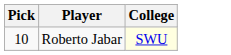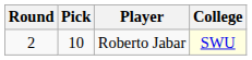+ column: Round | 2
